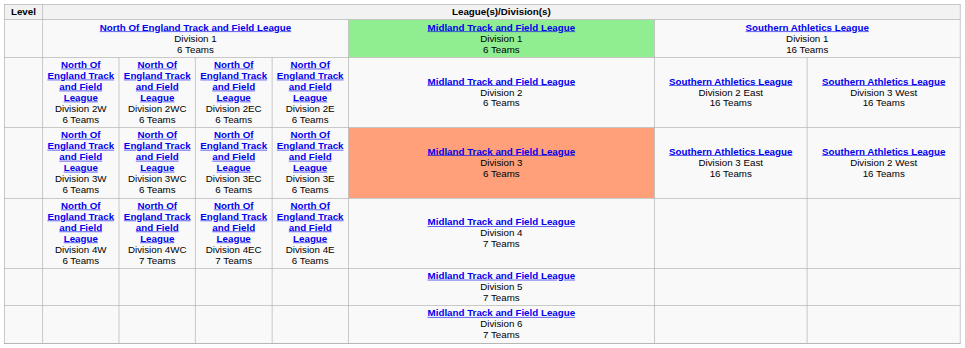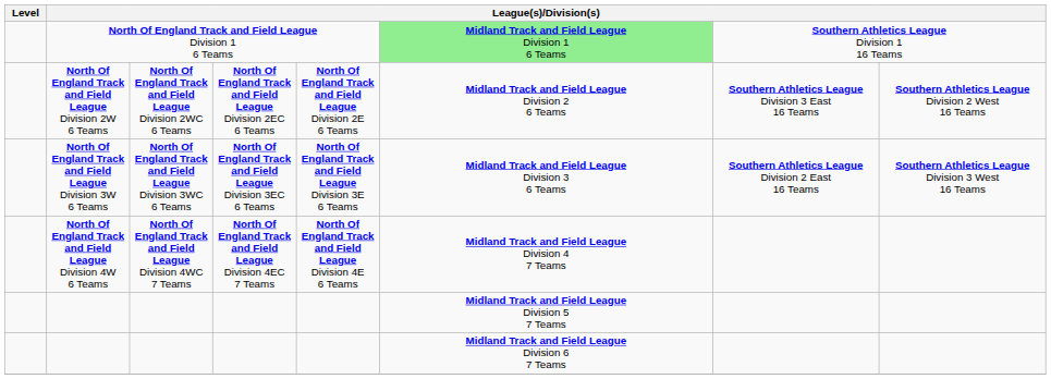North Of England Track and Field League Division 2W 6 Teams | column 7: Southern Athletics League Division 2 East 16 Teams -> Southern Athletics League Division 3 East 16 Teams
North Of England Track and Field League Division 2W 6 Teams | column 8: Southern Athletics League Division 3 West 16 Teams -> Southern Athletics League Division 2 West 16 Teams
North Of England Track and Field League Division 3W 6 Teams | column 6: lightsalmon background -> no background
North Of England Track and Field League Division 3W 6 Teams | column 7: Southern Athletics League Division 3 East 16 Teams -> Southern Athletics League Division 2 East 16 Teams
North Of England Track and Field League Division 3W 6 Teams | column 8: Southern Athletics League Division 2 West 16 Teams -> Southern Athletics League Division 3 West 16 Teams
